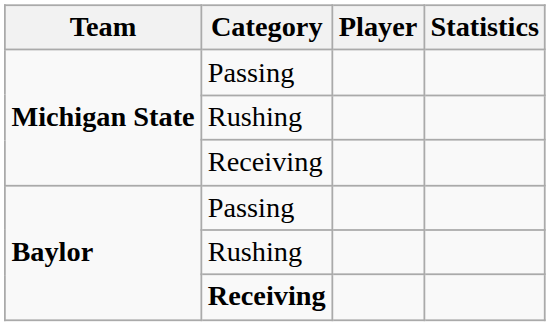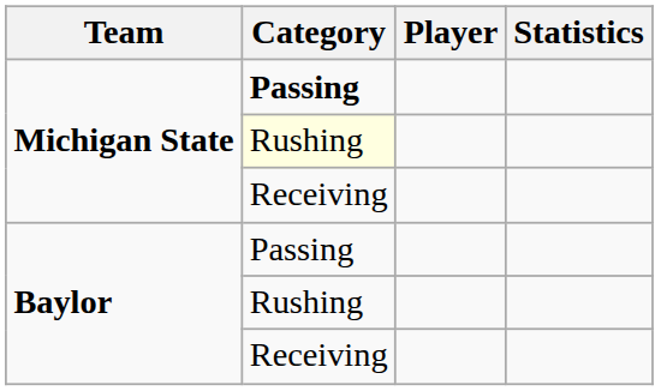Michigan State / Passing | Category: normal -> bold
Michigan State / Rushing | Category: no background -> lightyellow background
Baylor / Receiving | Category: bold -> normal
